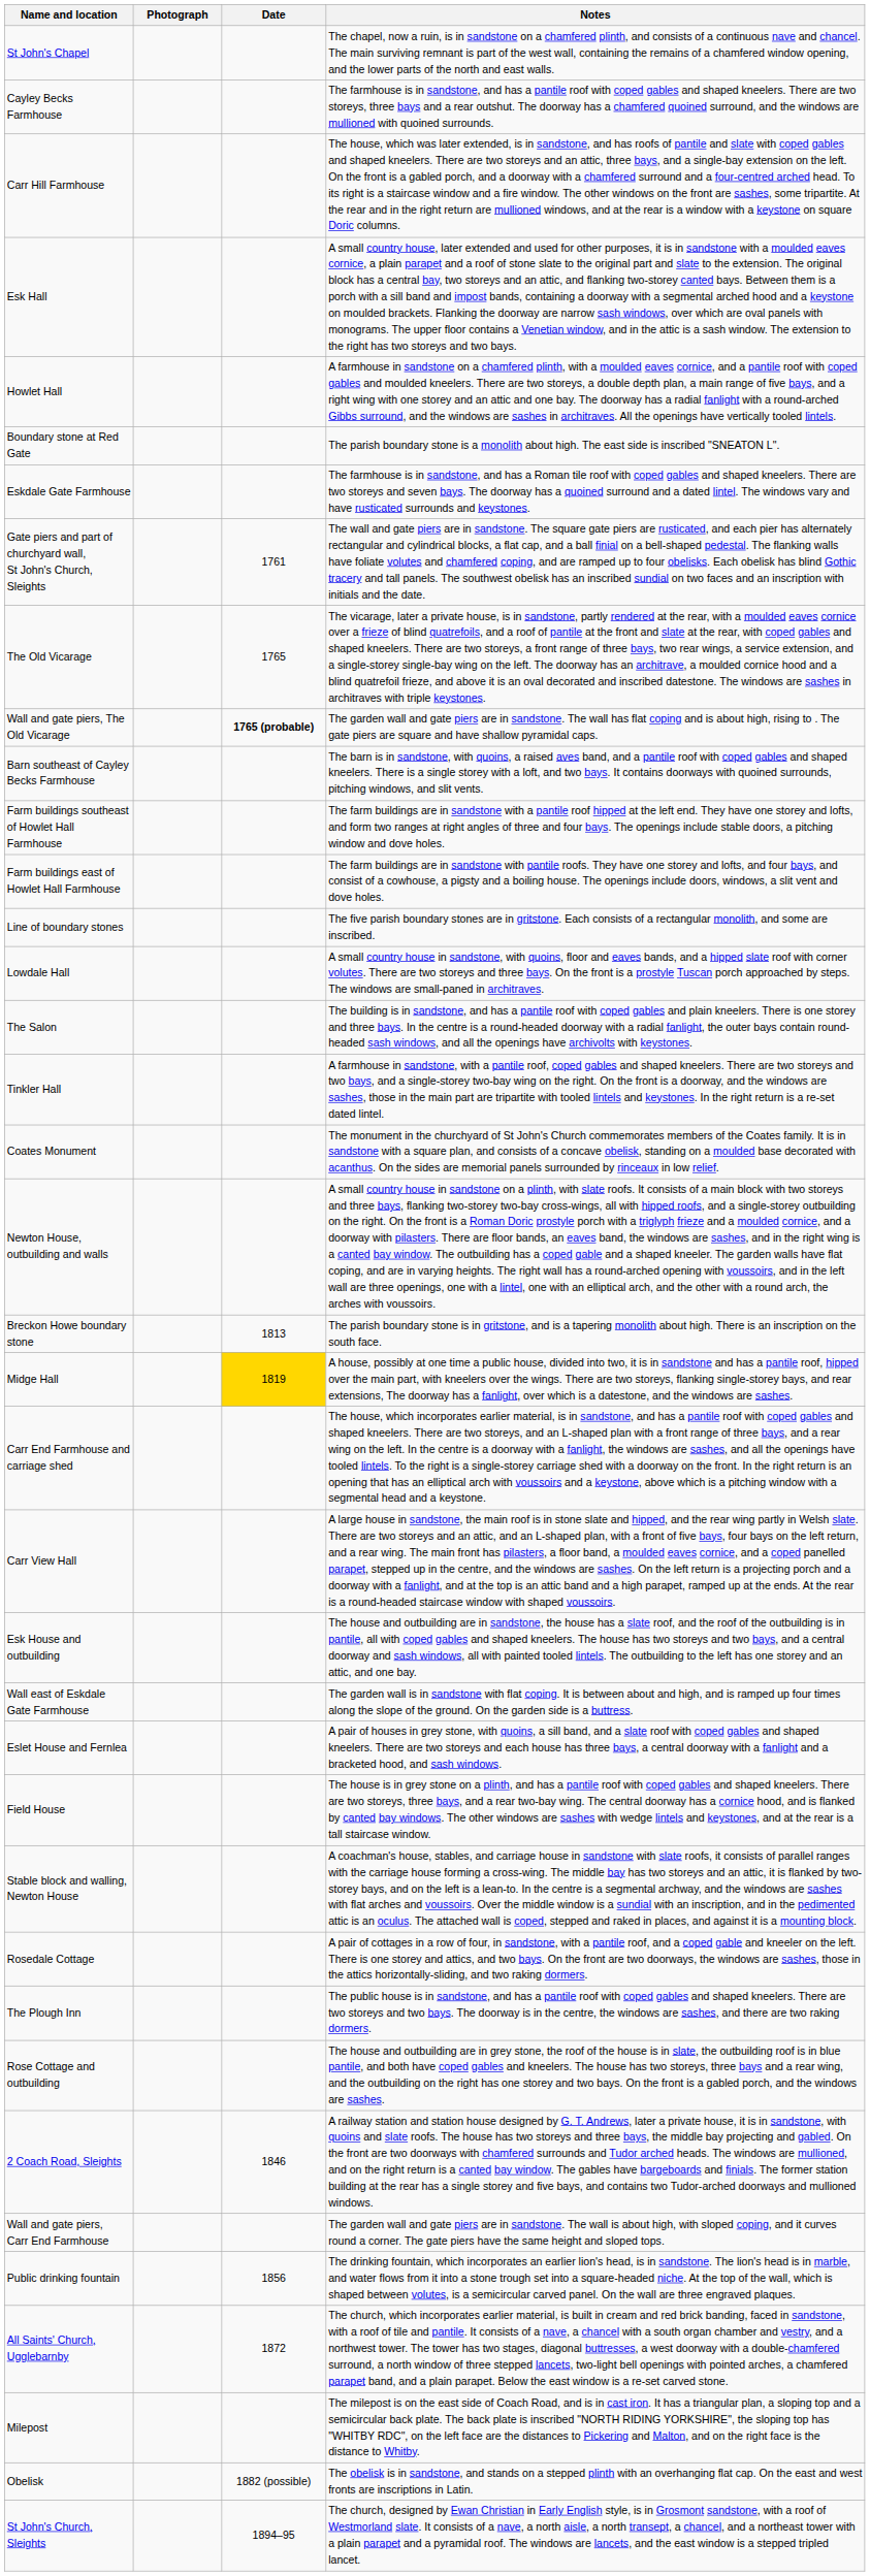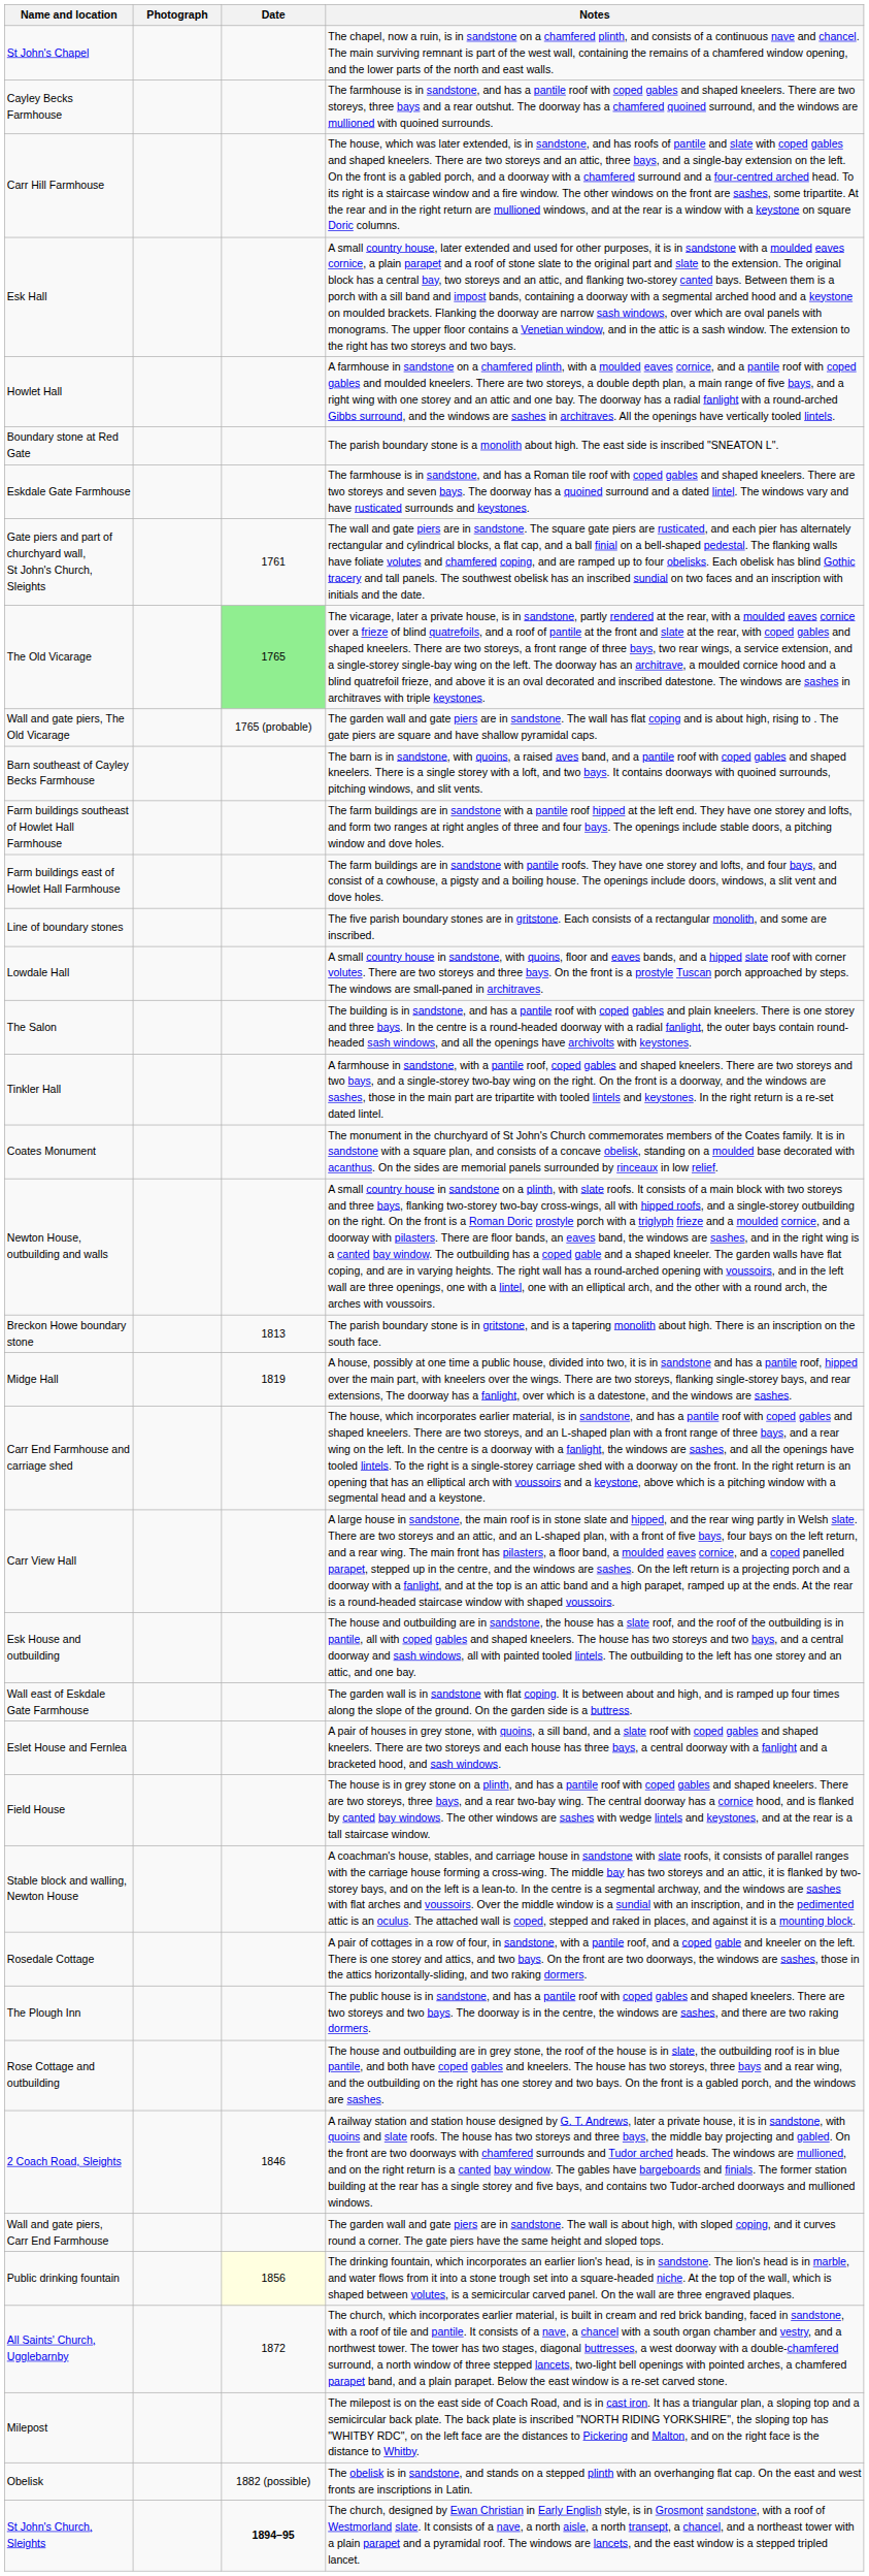The Old Vicarage | Date: no background -> lightgreen background
Wall and gate piers, The Old Vicarage | Date: bold -> normal
Midge Hall | Date: gold background -> no background
Public drinking fountain | Date: no background -> lightyellow background
St John's Church, Sleights | Date: normal -> bold
